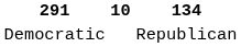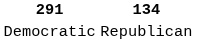- column: 10
